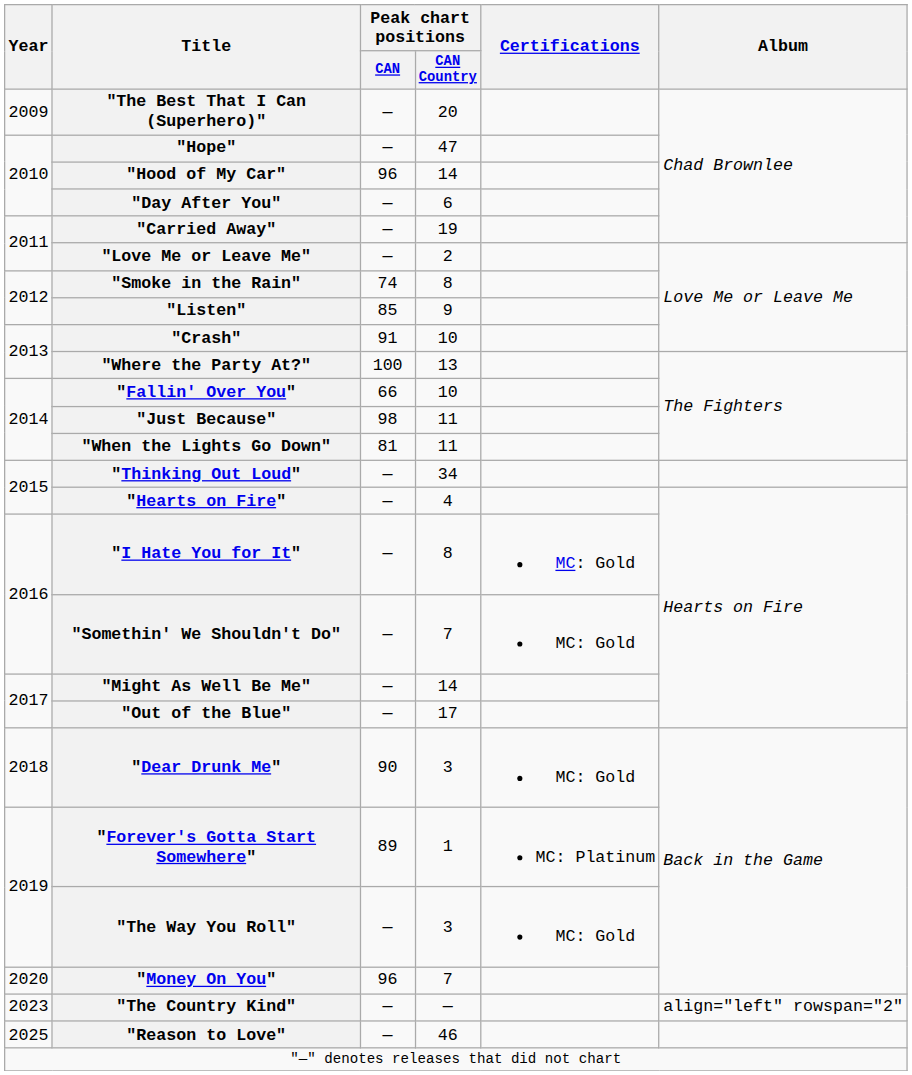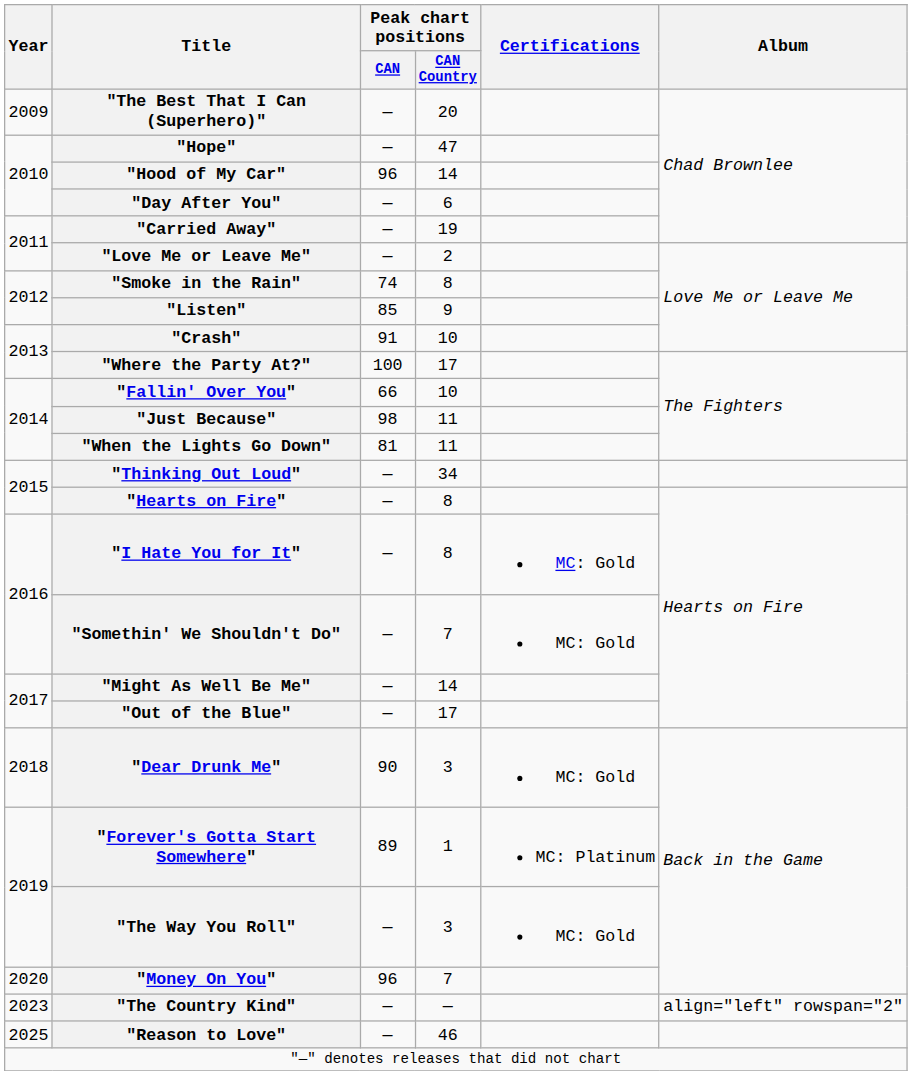"Where the Party At?" | Peak chart positions / CAN Country: 13 -> 17
"Hearts on Fire" | Peak chart positions / CAN Country: 4 -> 8
